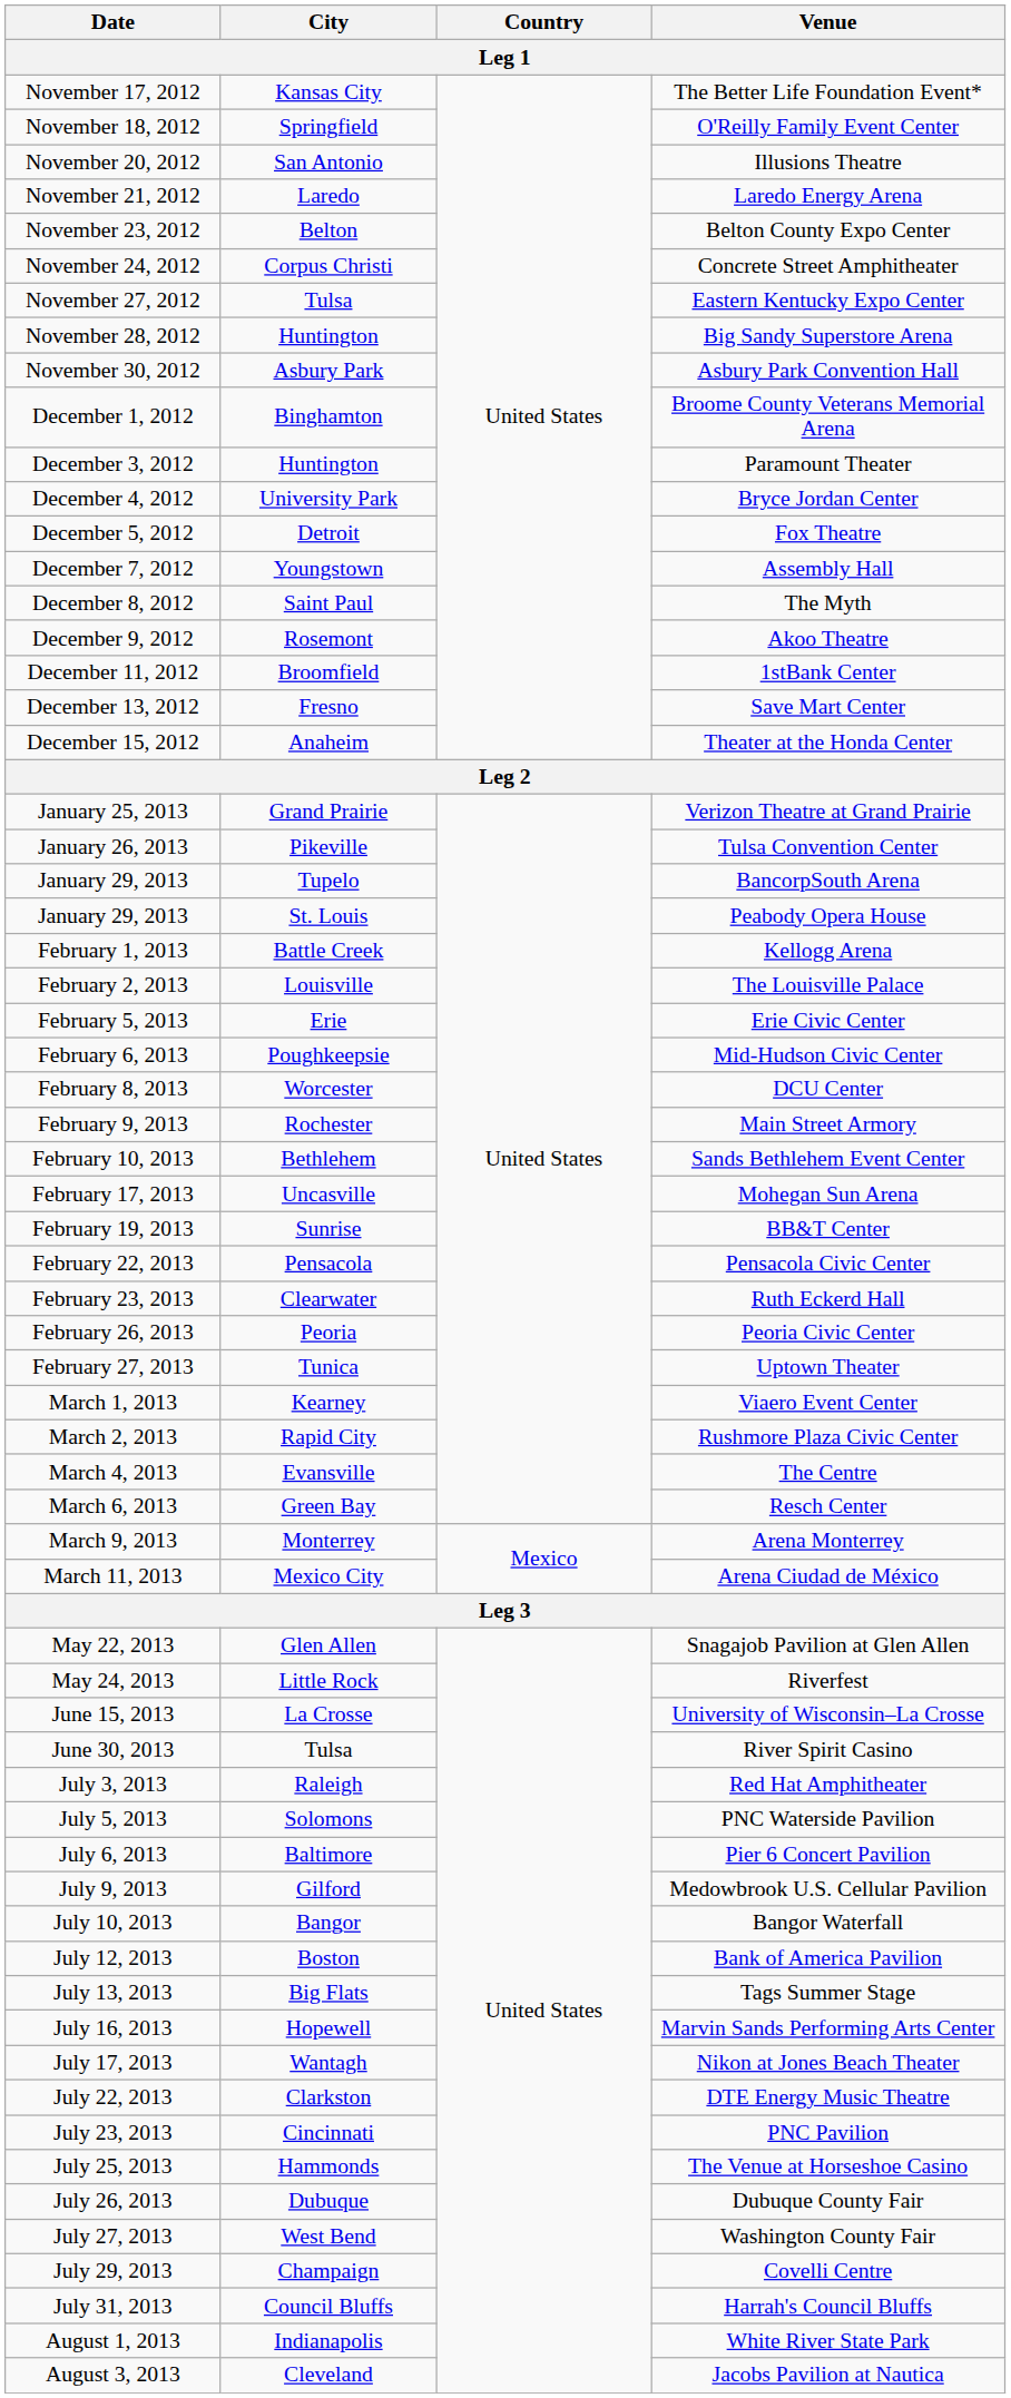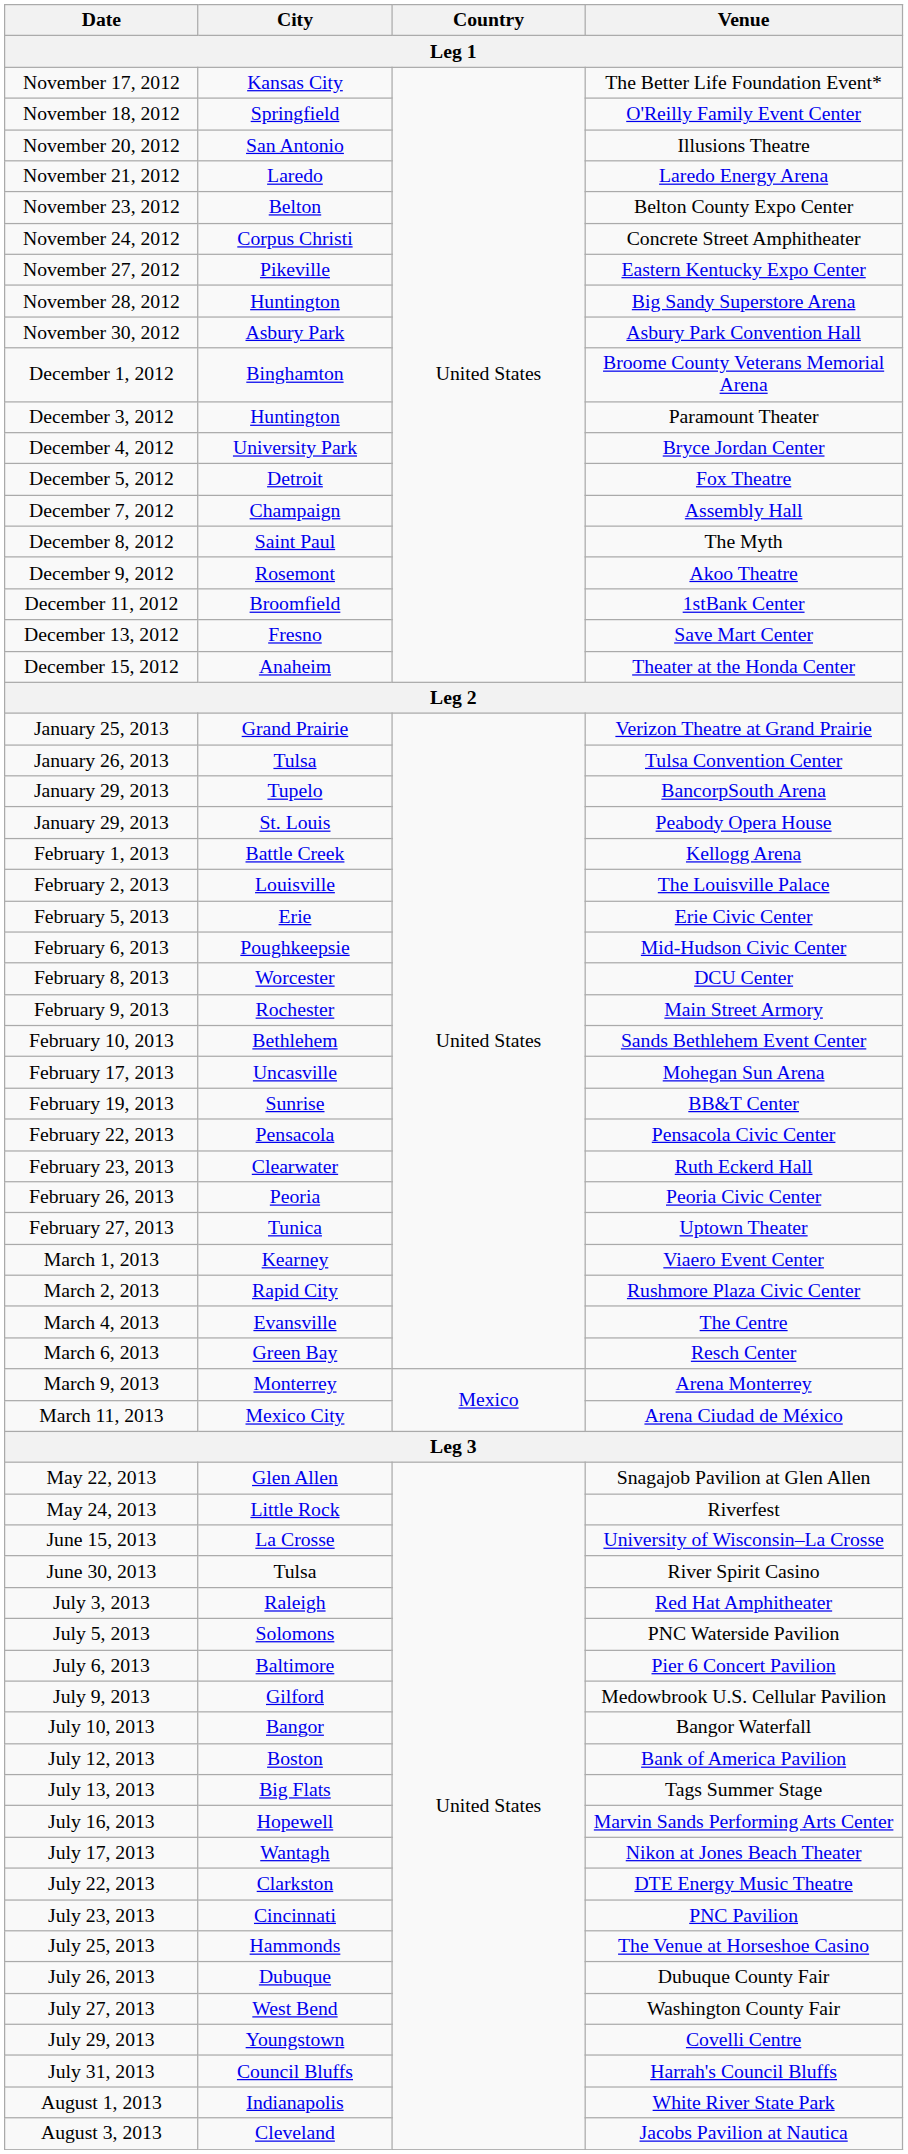Eastern Kentucky Expo Center | City: Tulsa -> Pikeville
Assembly Hall | City: Youngstown -> Champaign
Tulsa Convention Center | City: Pikeville -> Tulsa
Covelli Centre | City: Champaign -> Youngstown
